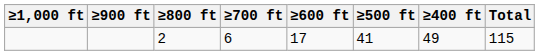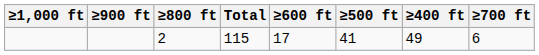columns swapped: ≥700 ft <-> Total
